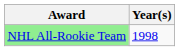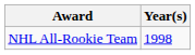row 2 | Award: lightgreen background -> no background
